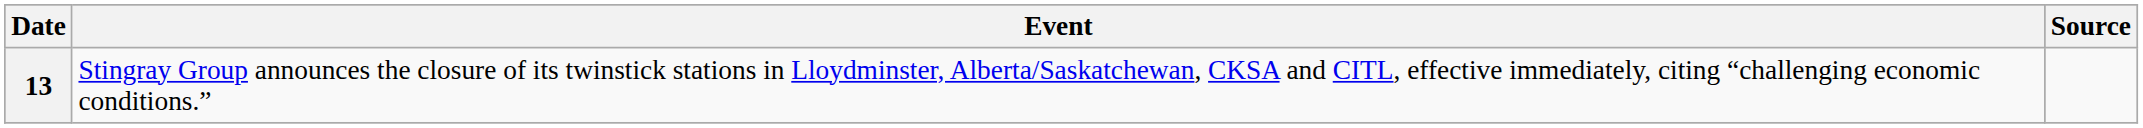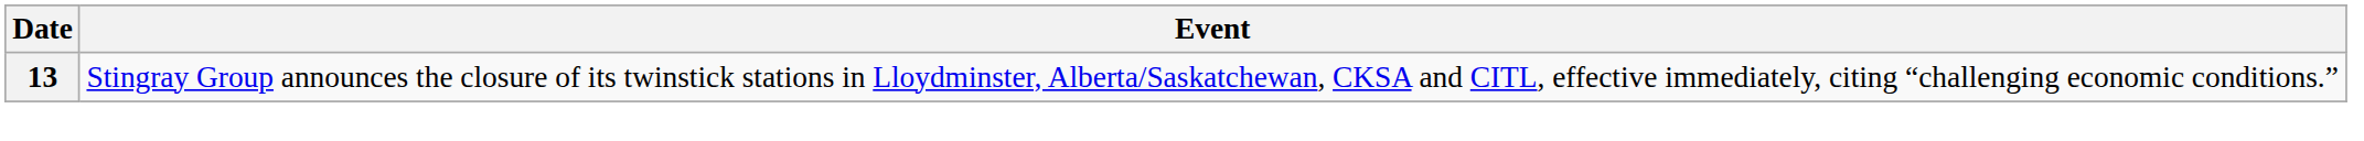- column: Source
